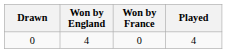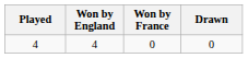columns swapped: Played <-> Drawn
